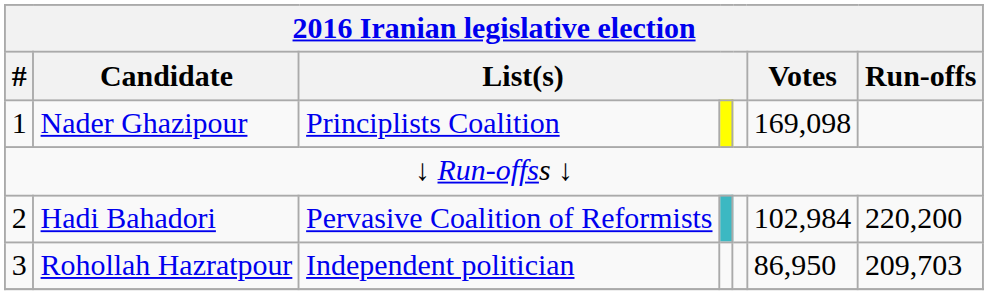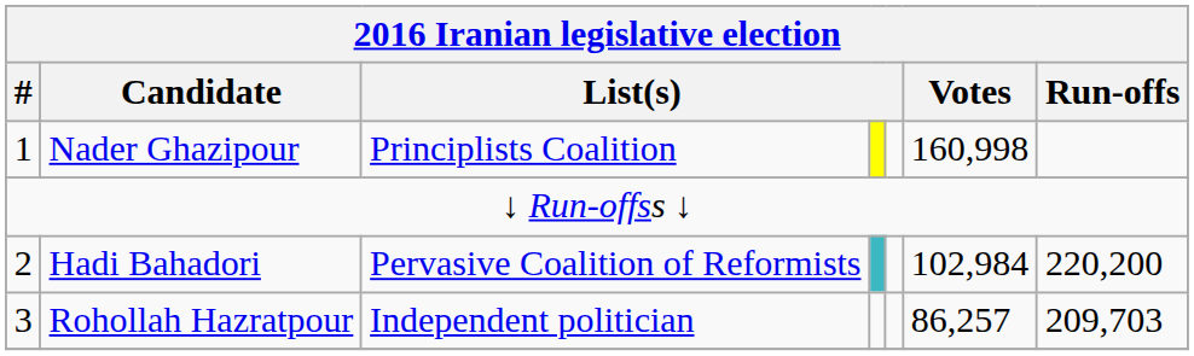Nader Ghazipour | Votes: 169,098 -> 160,998
Rohollah Hazratpour | Votes: 86,950 -> 86,257
